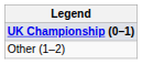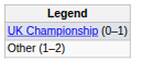row 2 | column 1: bold -> normal
